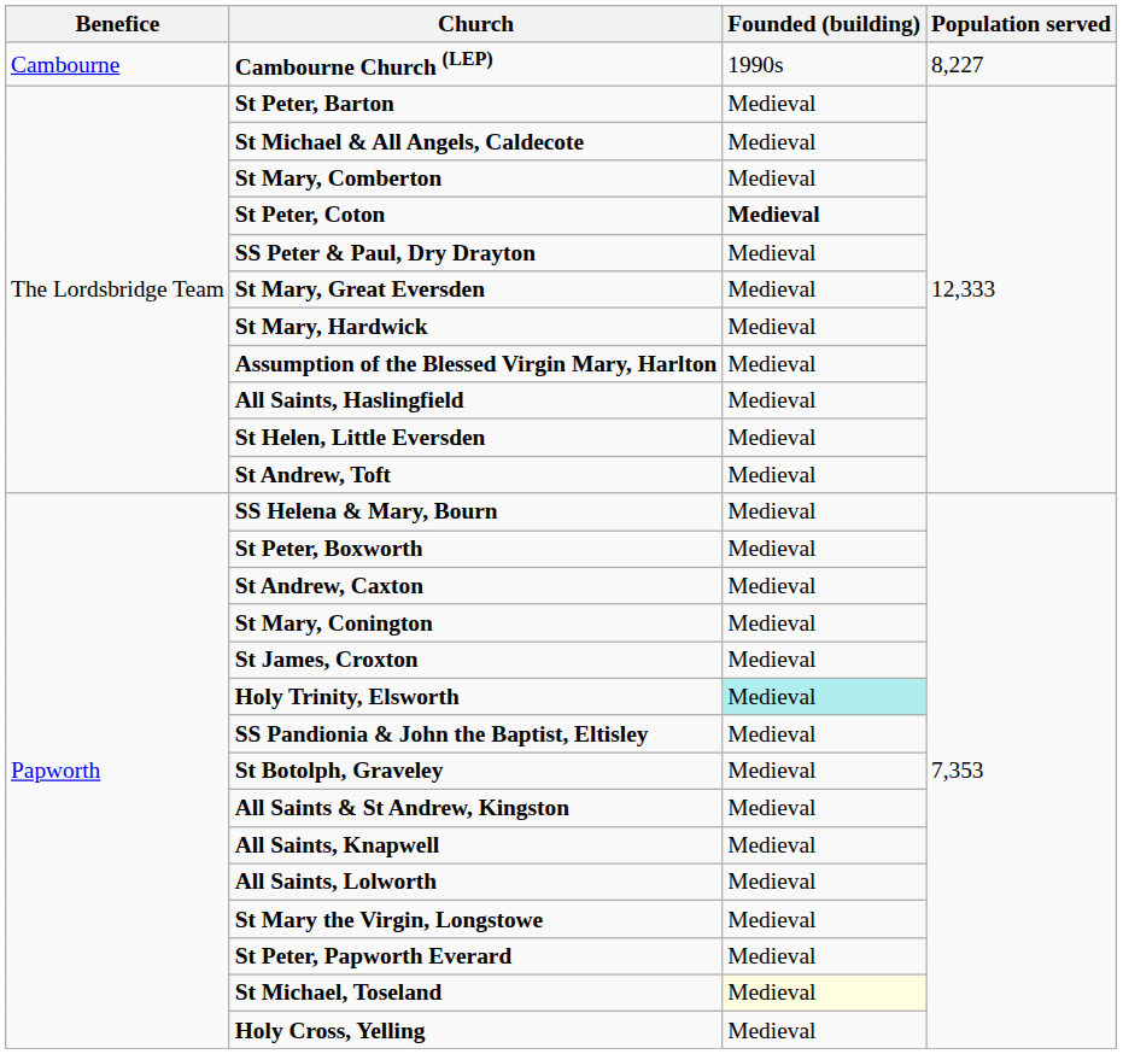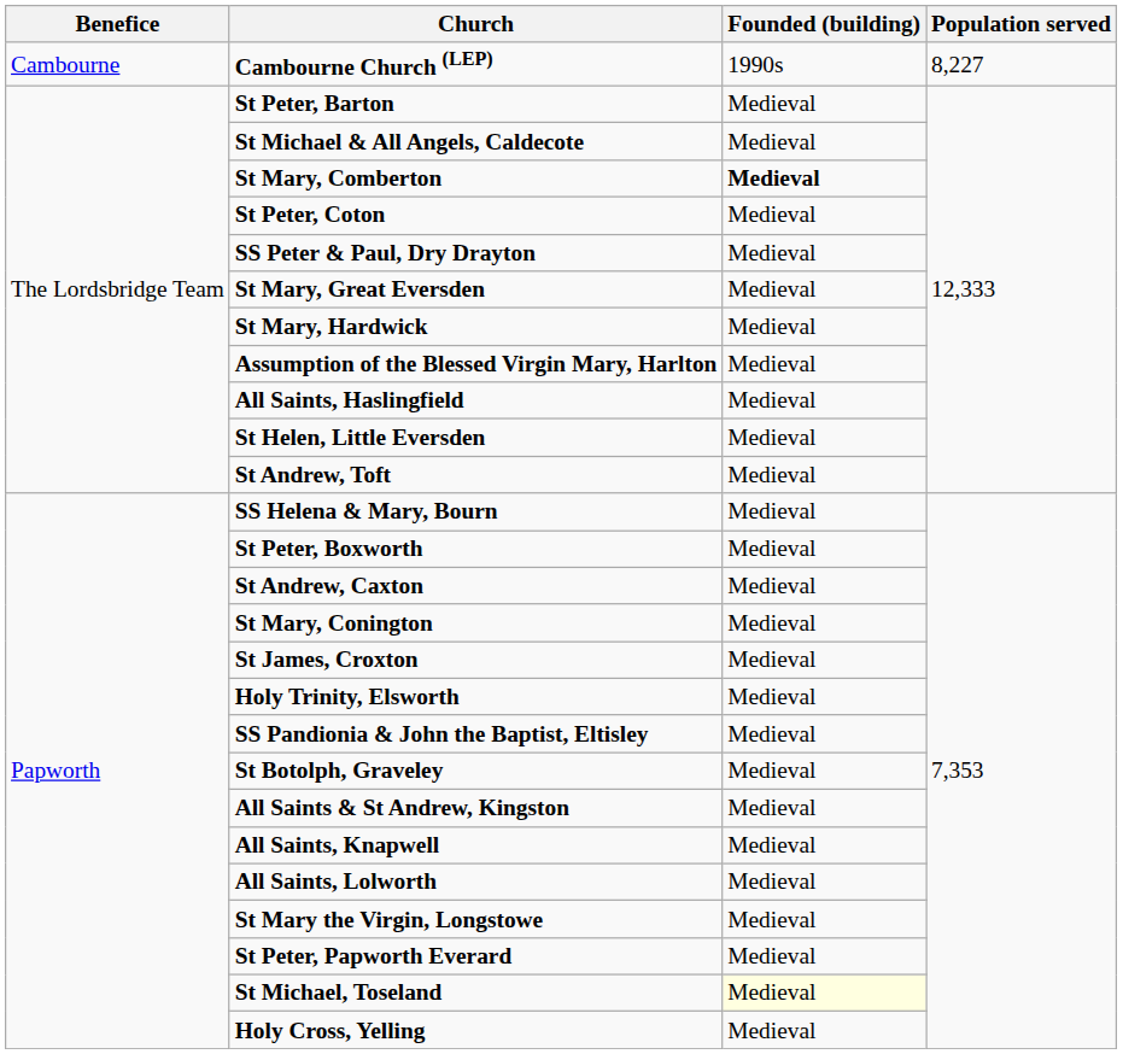St Mary, Comberton | Founded (building): normal -> bold
St Peter, Coton | Founded (building): bold -> normal
Holy Trinity, Elsworth | Founded (building): paleturquoise background -> no background
